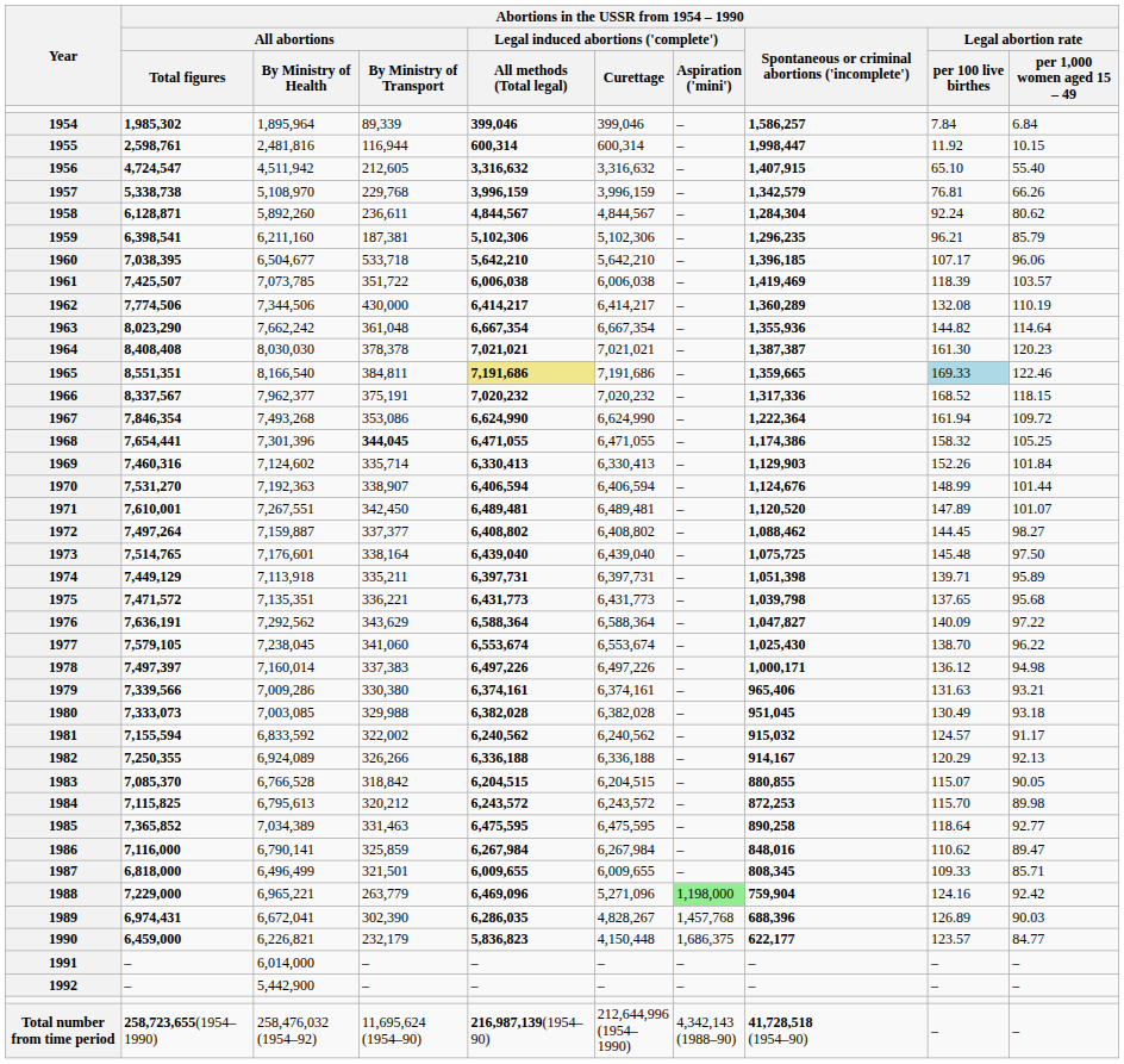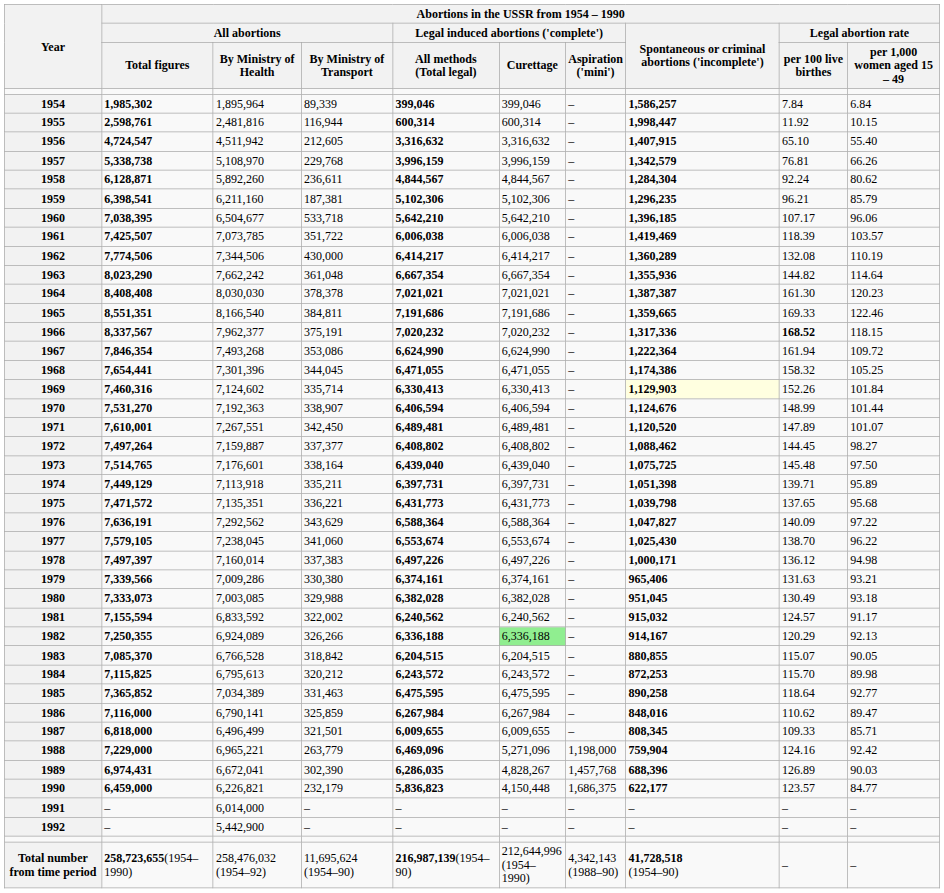1965 | column 5: khaki background -> no background
1965 | column 9: lightblue background -> no background
1966 | column 9: normal -> bold
1968 | column 4: bold -> normal
1969 | column 8: no background -> lightyellow background
1982 | column 6: no background -> lightgreen background
1988 | column 7: lightgreen background -> no background
